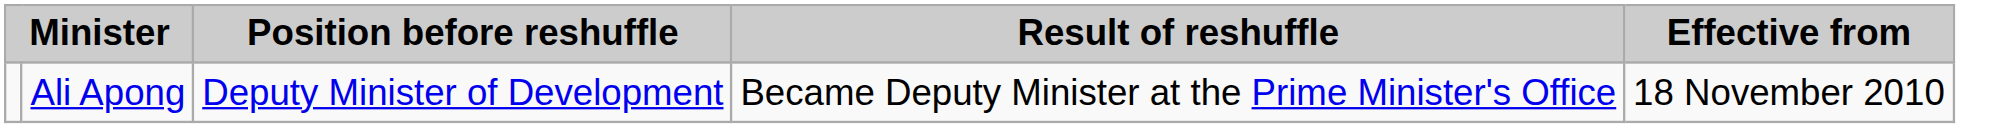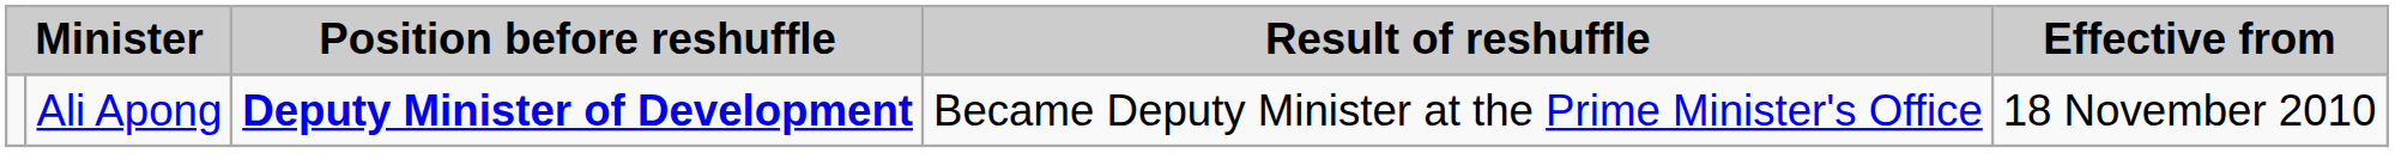Ali Apong | Position before reshuffle: normal -> bold
